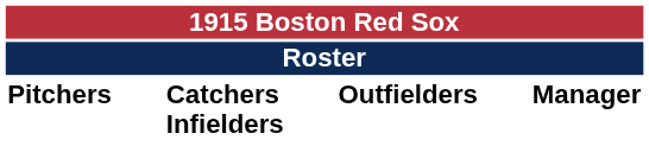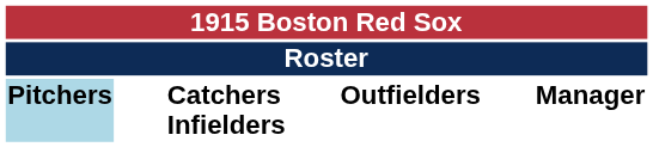Pitchers | column 1: no background -> lightblue background
